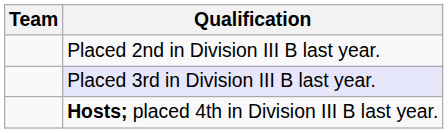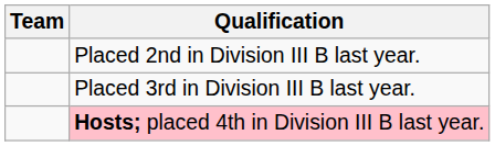Placed 3rd in Division III B last year. | Qualification: lavender background -> no background
Hosts; placed 4th in Division III B last year. | Qualification: no background -> pink background
